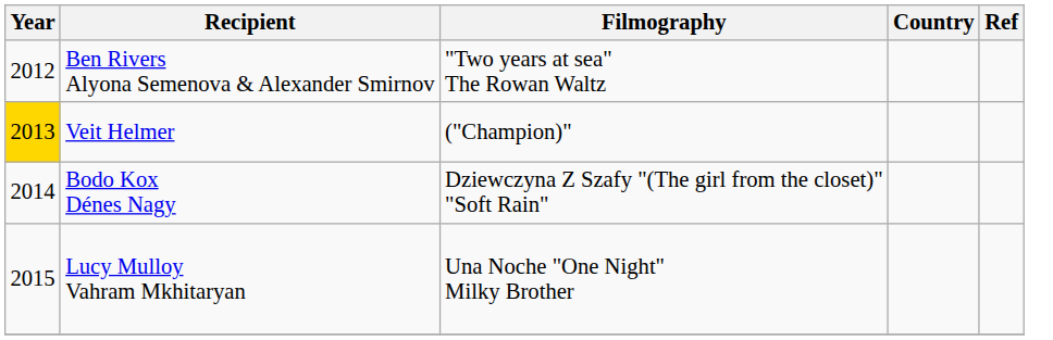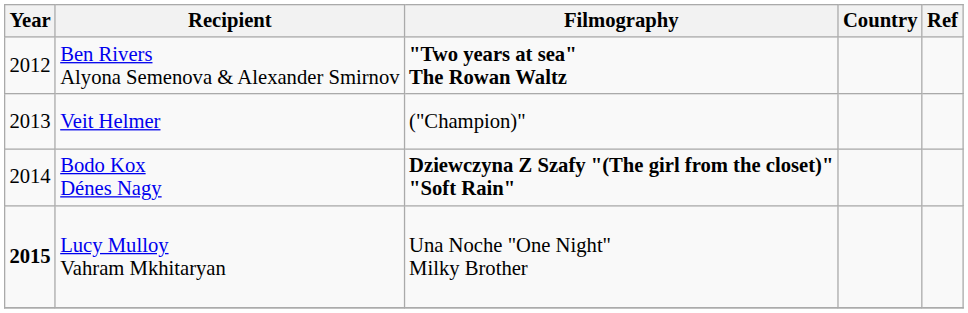Ben Rivers Alyona Semenova & Alexander Smirnov | Filmography: normal -> bold
Veit Helmer | Year: gold background -> no background
Bodo Kox Dénes Nagy | Filmography: normal -> bold
Lucy Mulloy Vahram Mkhitaryan | Year: normal -> bold
